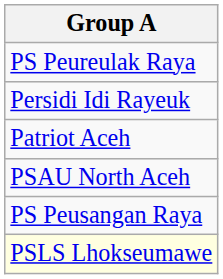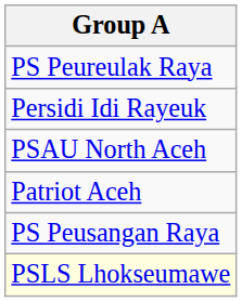row 4 | column 1: Patriot Aceh -> PSAU North Aceh
row 5 | column 1: PSAU North Aceh -> Patriot Aceh
